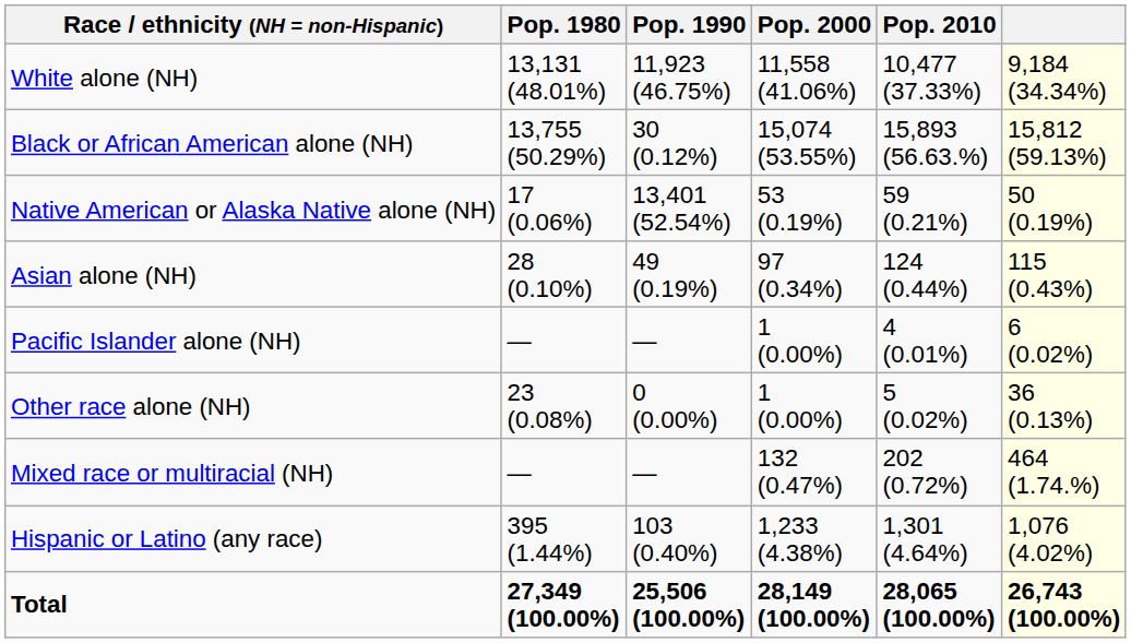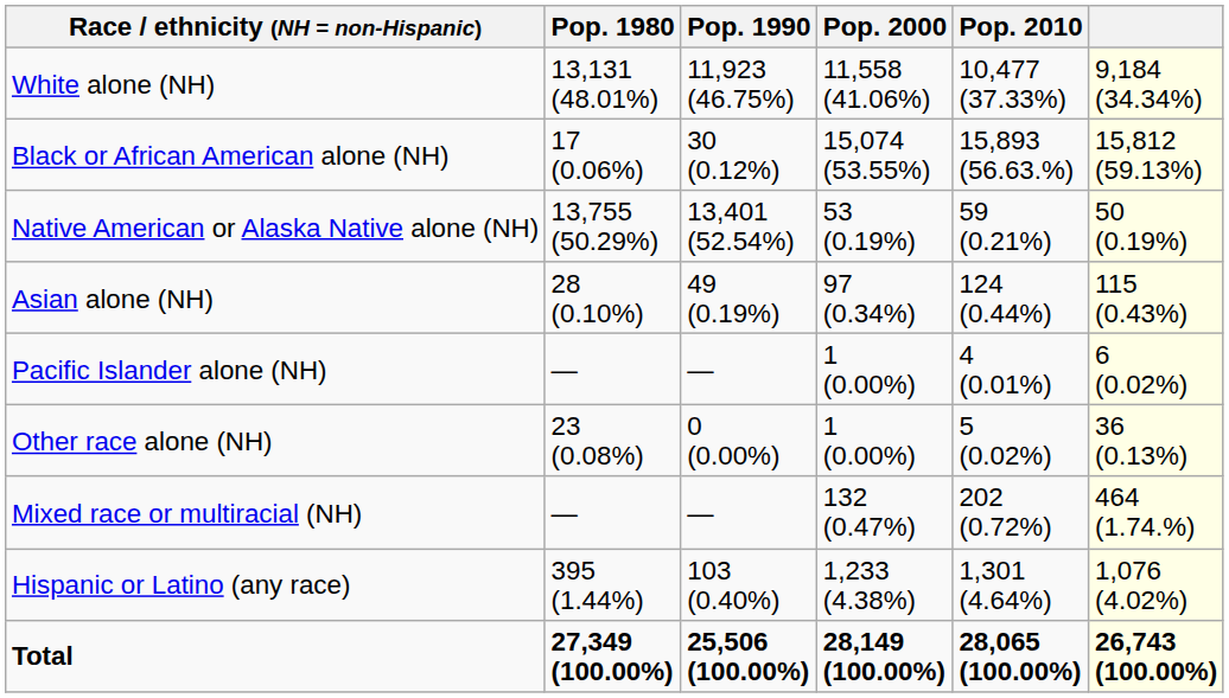Black or African American alone (NH) | Pop. 1980: 13,755 (50.29%) -> 17 (0.06%)
Native American or Alaska Native alone (NH) | Pop. 1980: 17 (0.06%) -> 13,755 (50.29%)
